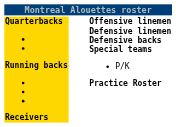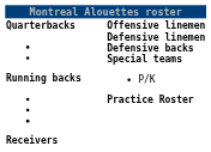Quarterbacks Running backs Receivers | column 1: gold background -> no background
